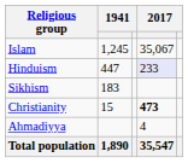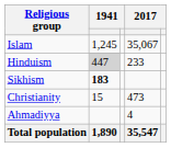Hinduism | column 2: no background -> lightgrey background
Hinduism | column 4: lavender background -> no background
Sikhism | column 2: normal -> bold
Christianity | column 4: bold -> normal
